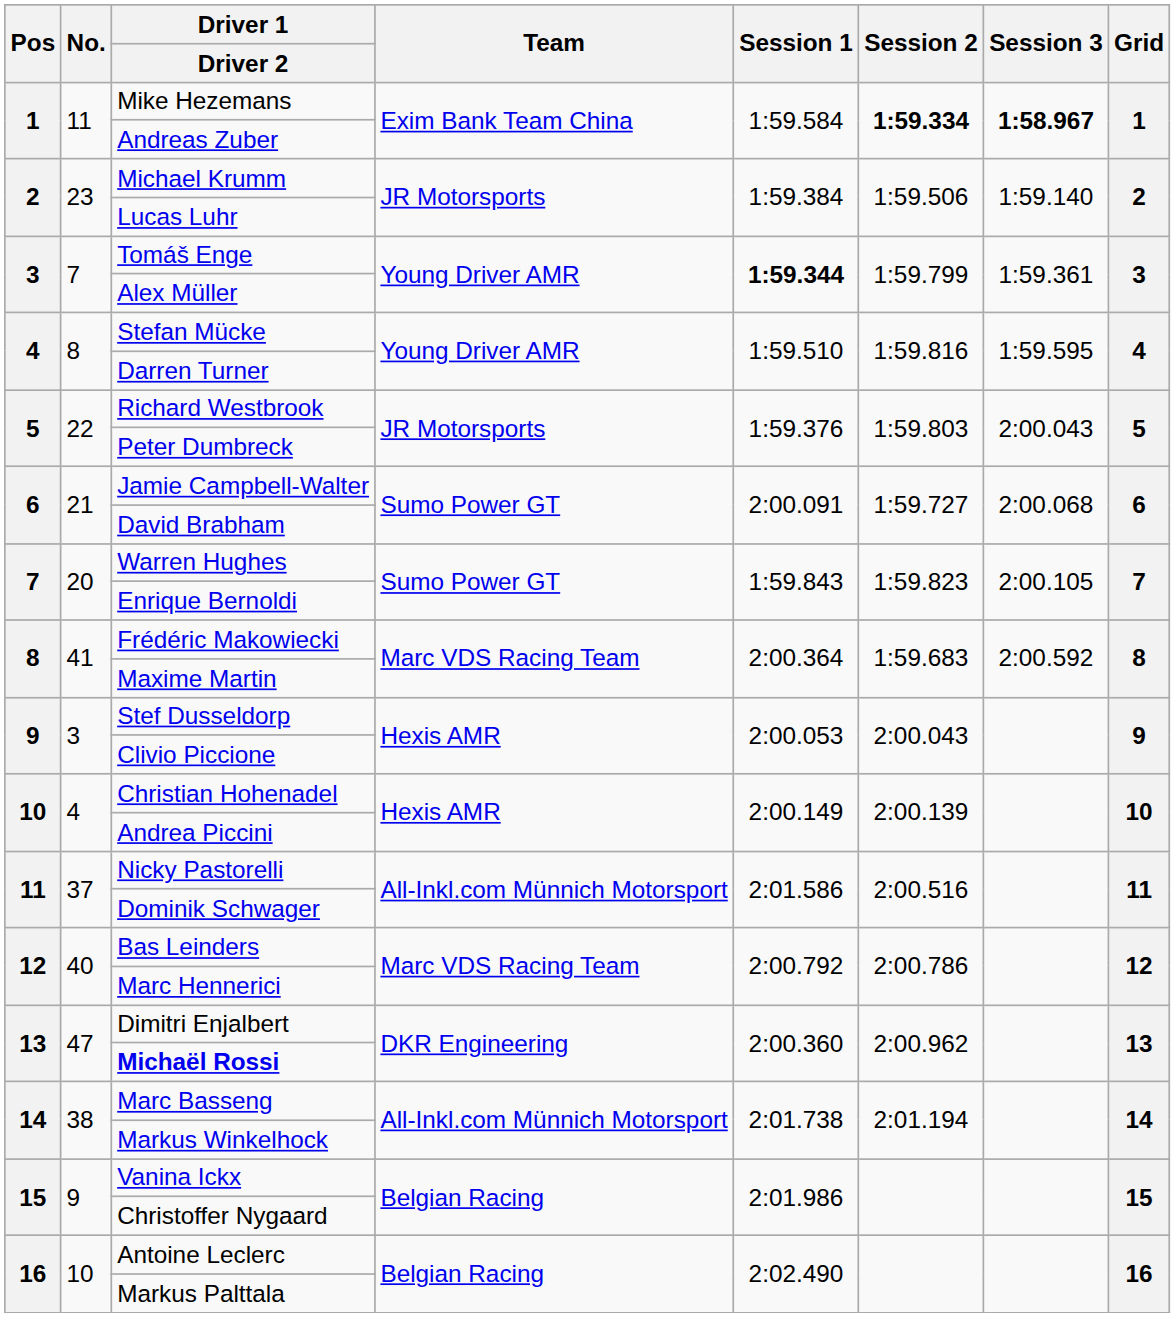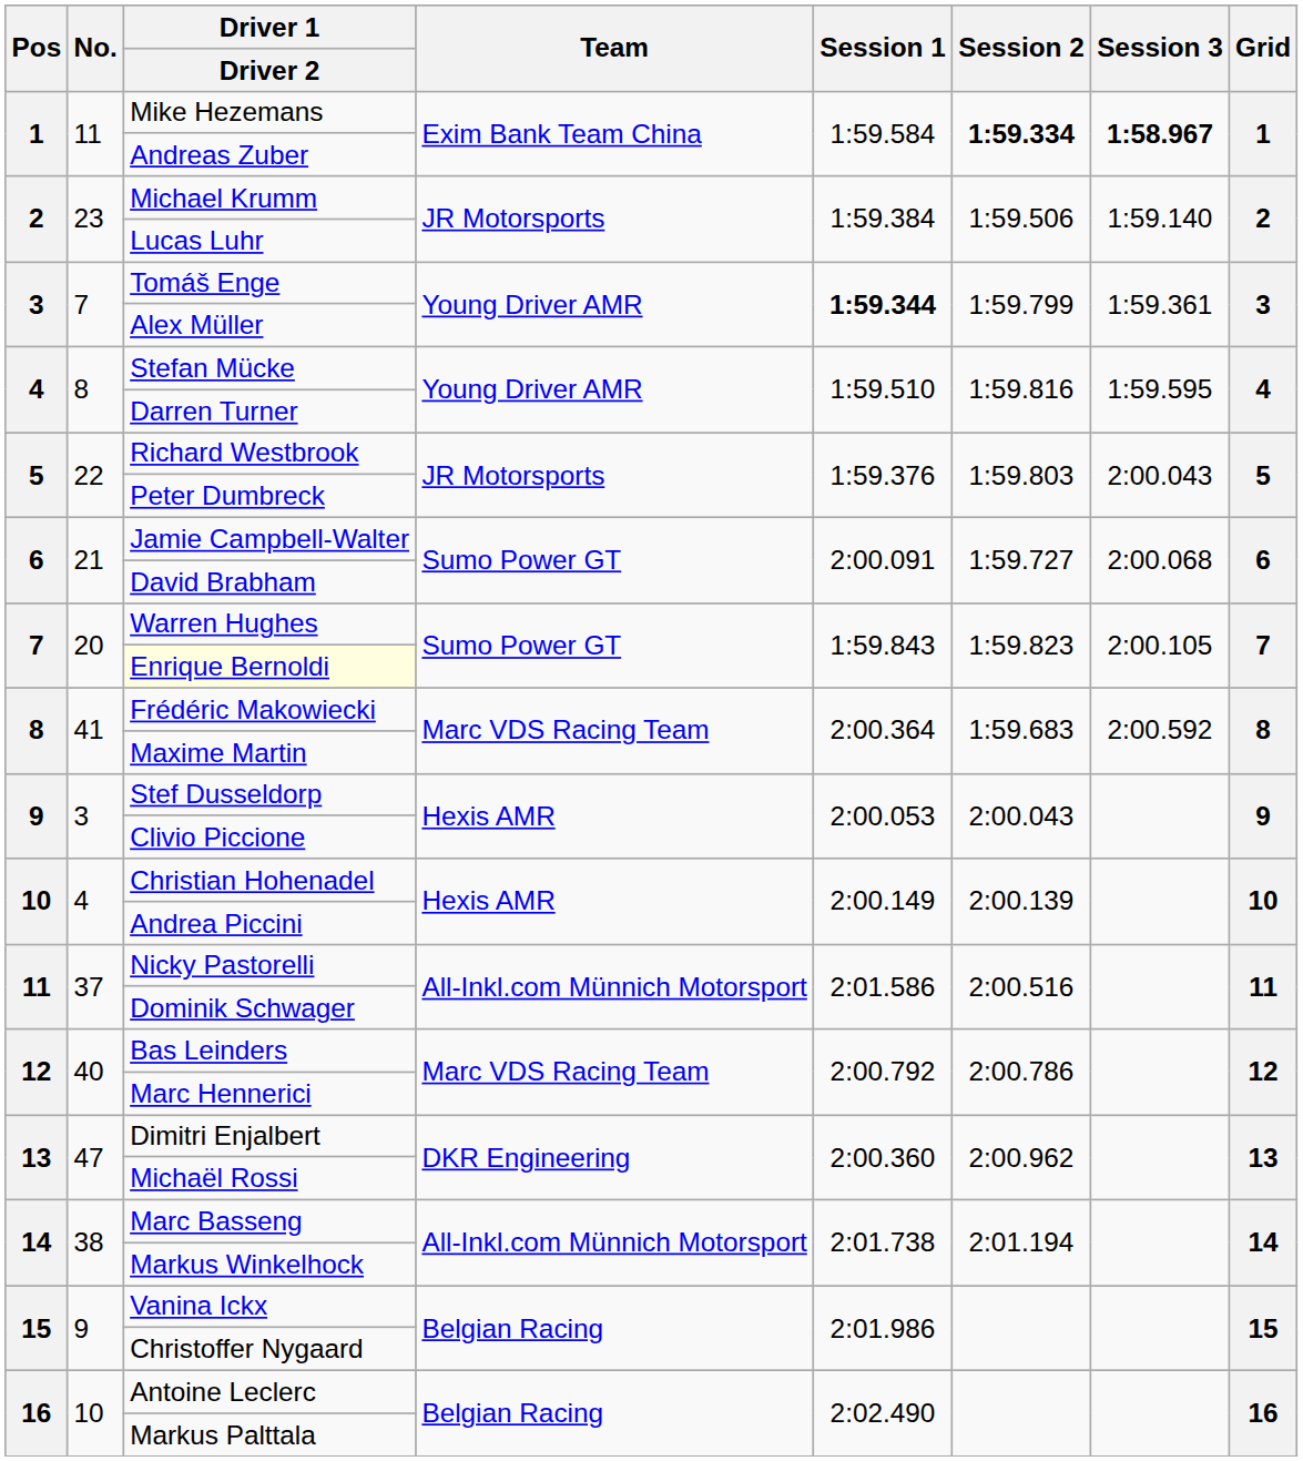Enrique Bernoldi | Driver 1 / Driver 2: no background -> lightyellow background
Michaël Rossi | Driver 1 / Driver 2: bold -> normal
